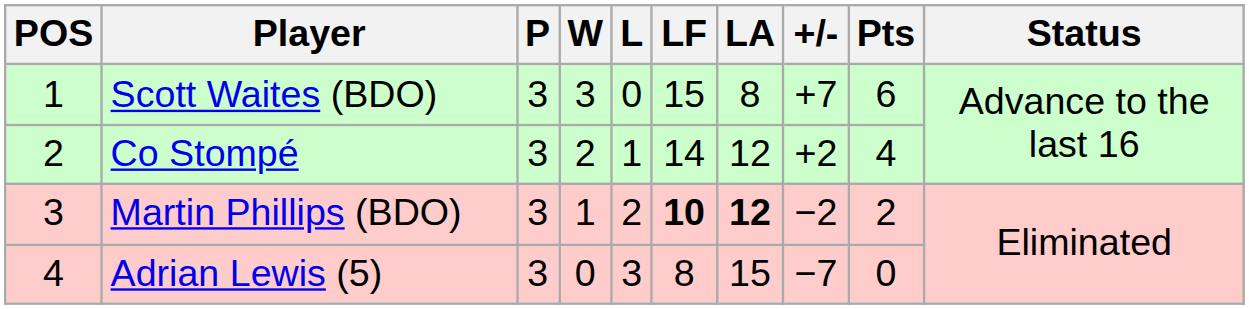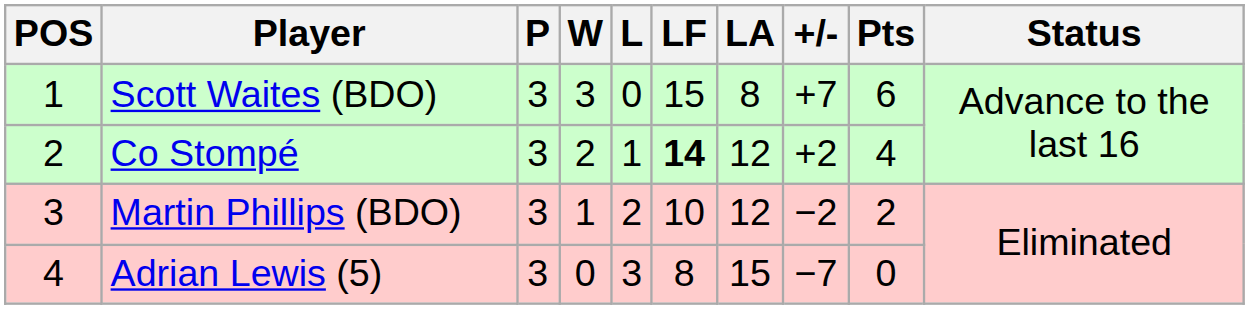Co Stompé | LF: normal -> bold
Martin Phillips (BDO) | LF: bold -> normal
Martin Phillips (BDO) | LA: bold -> normal
